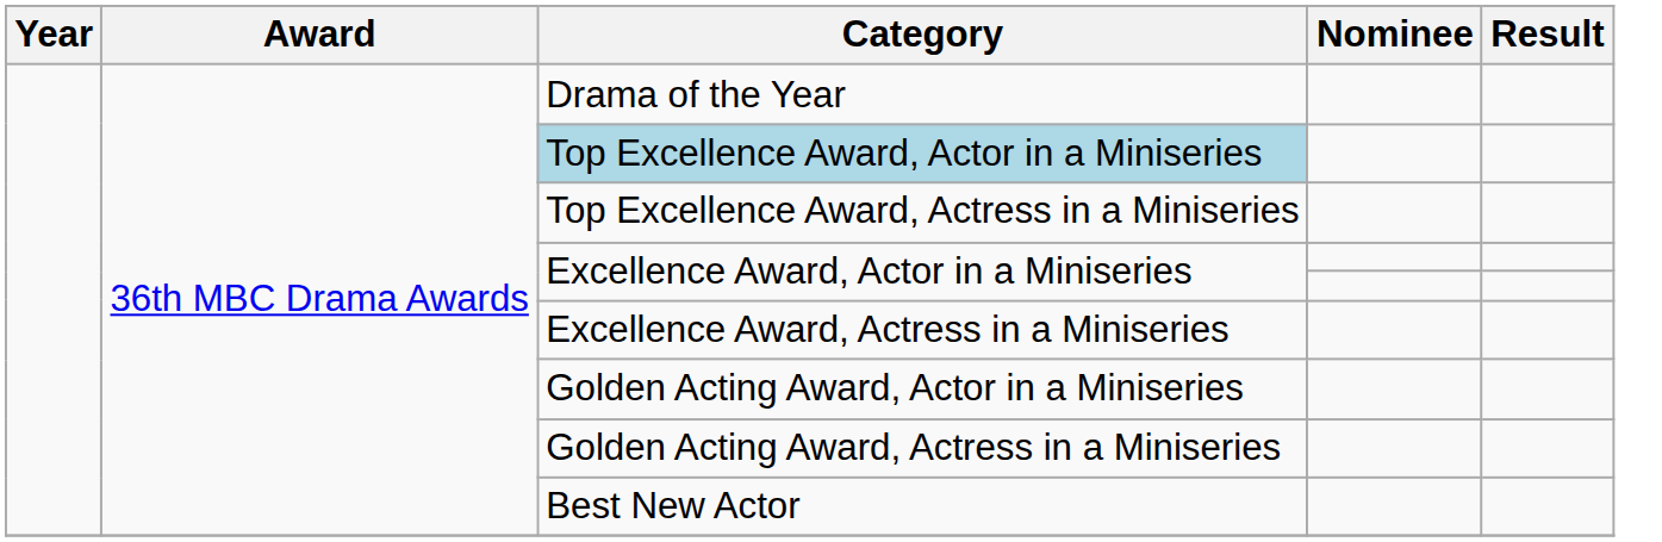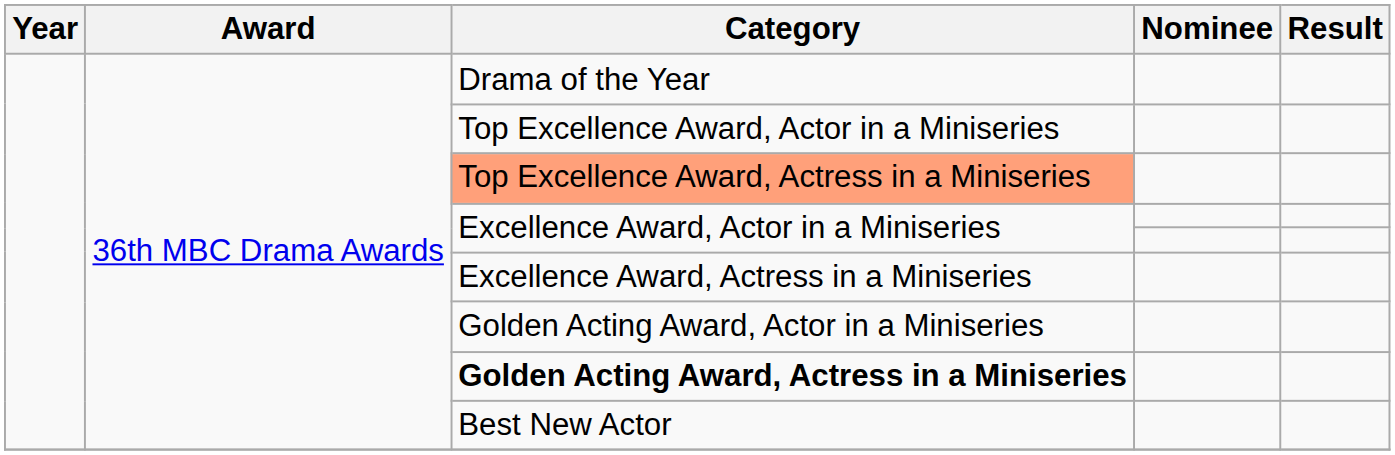Top Excellence Award, Actor in a Miniseries | Category: lightblue background -> no background
Top Excellence Award, Actress in a Miniseries | Category: no background -> lightsalmon background
Golden Acting Award, Actress in a Miniseries | Category: normal -> bold
